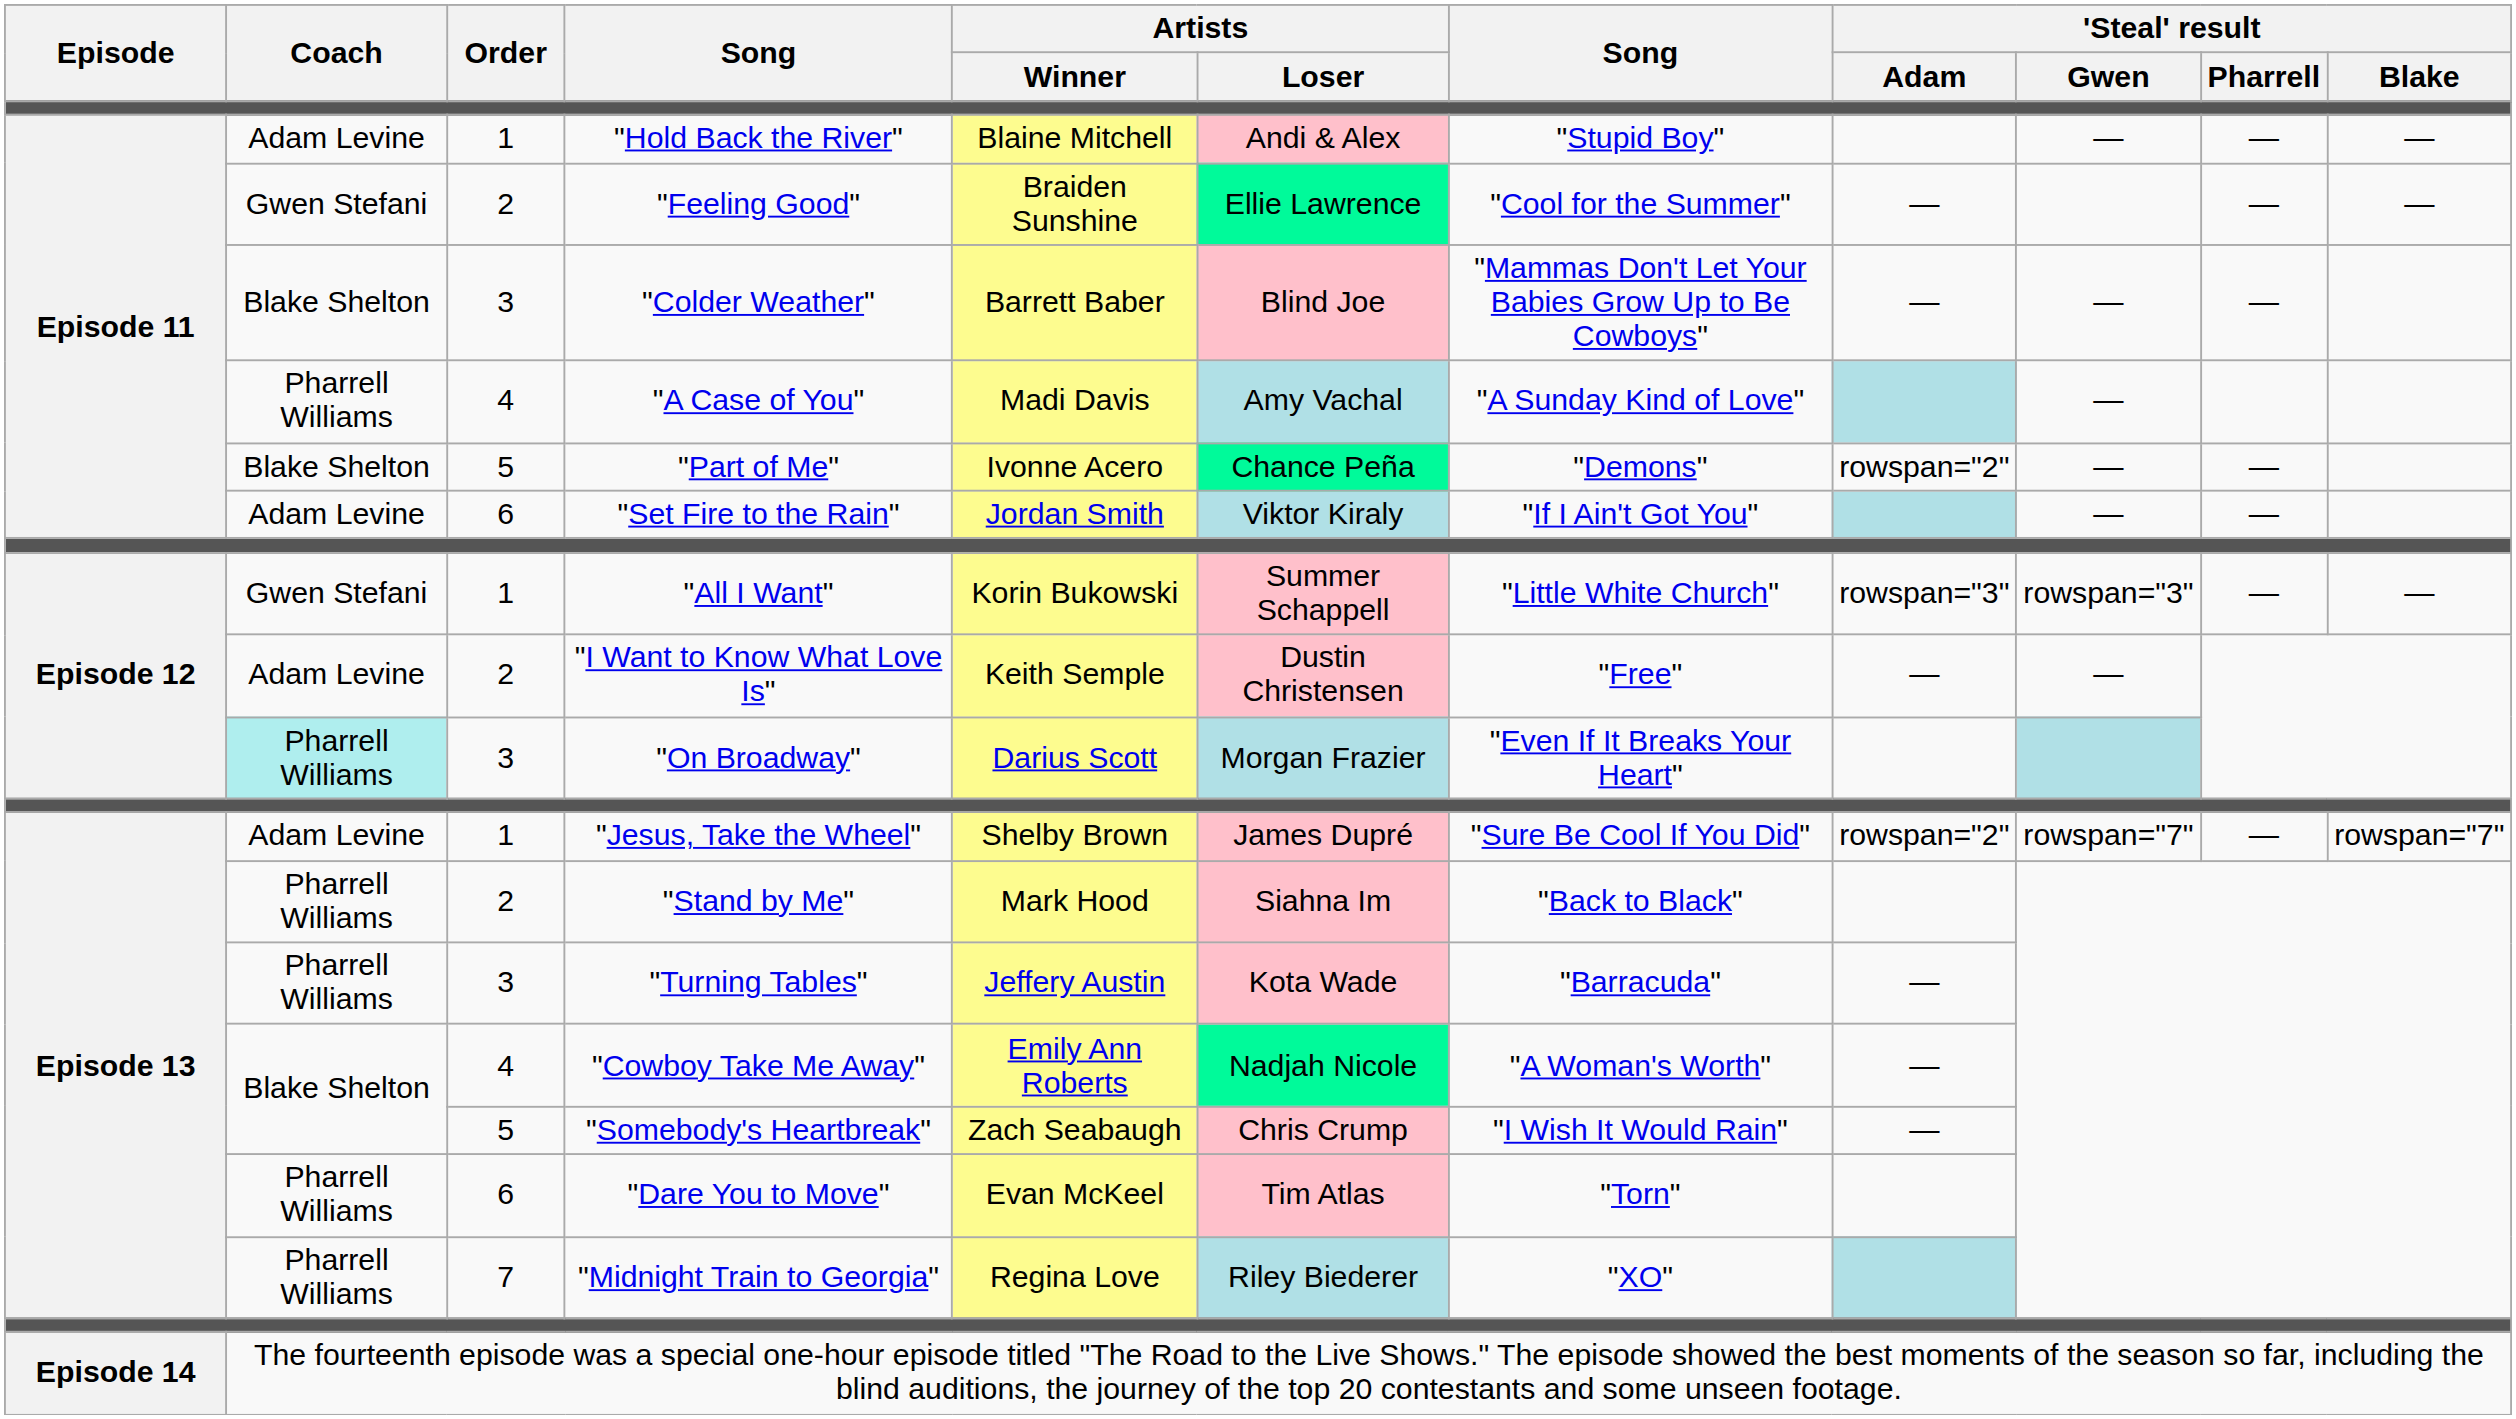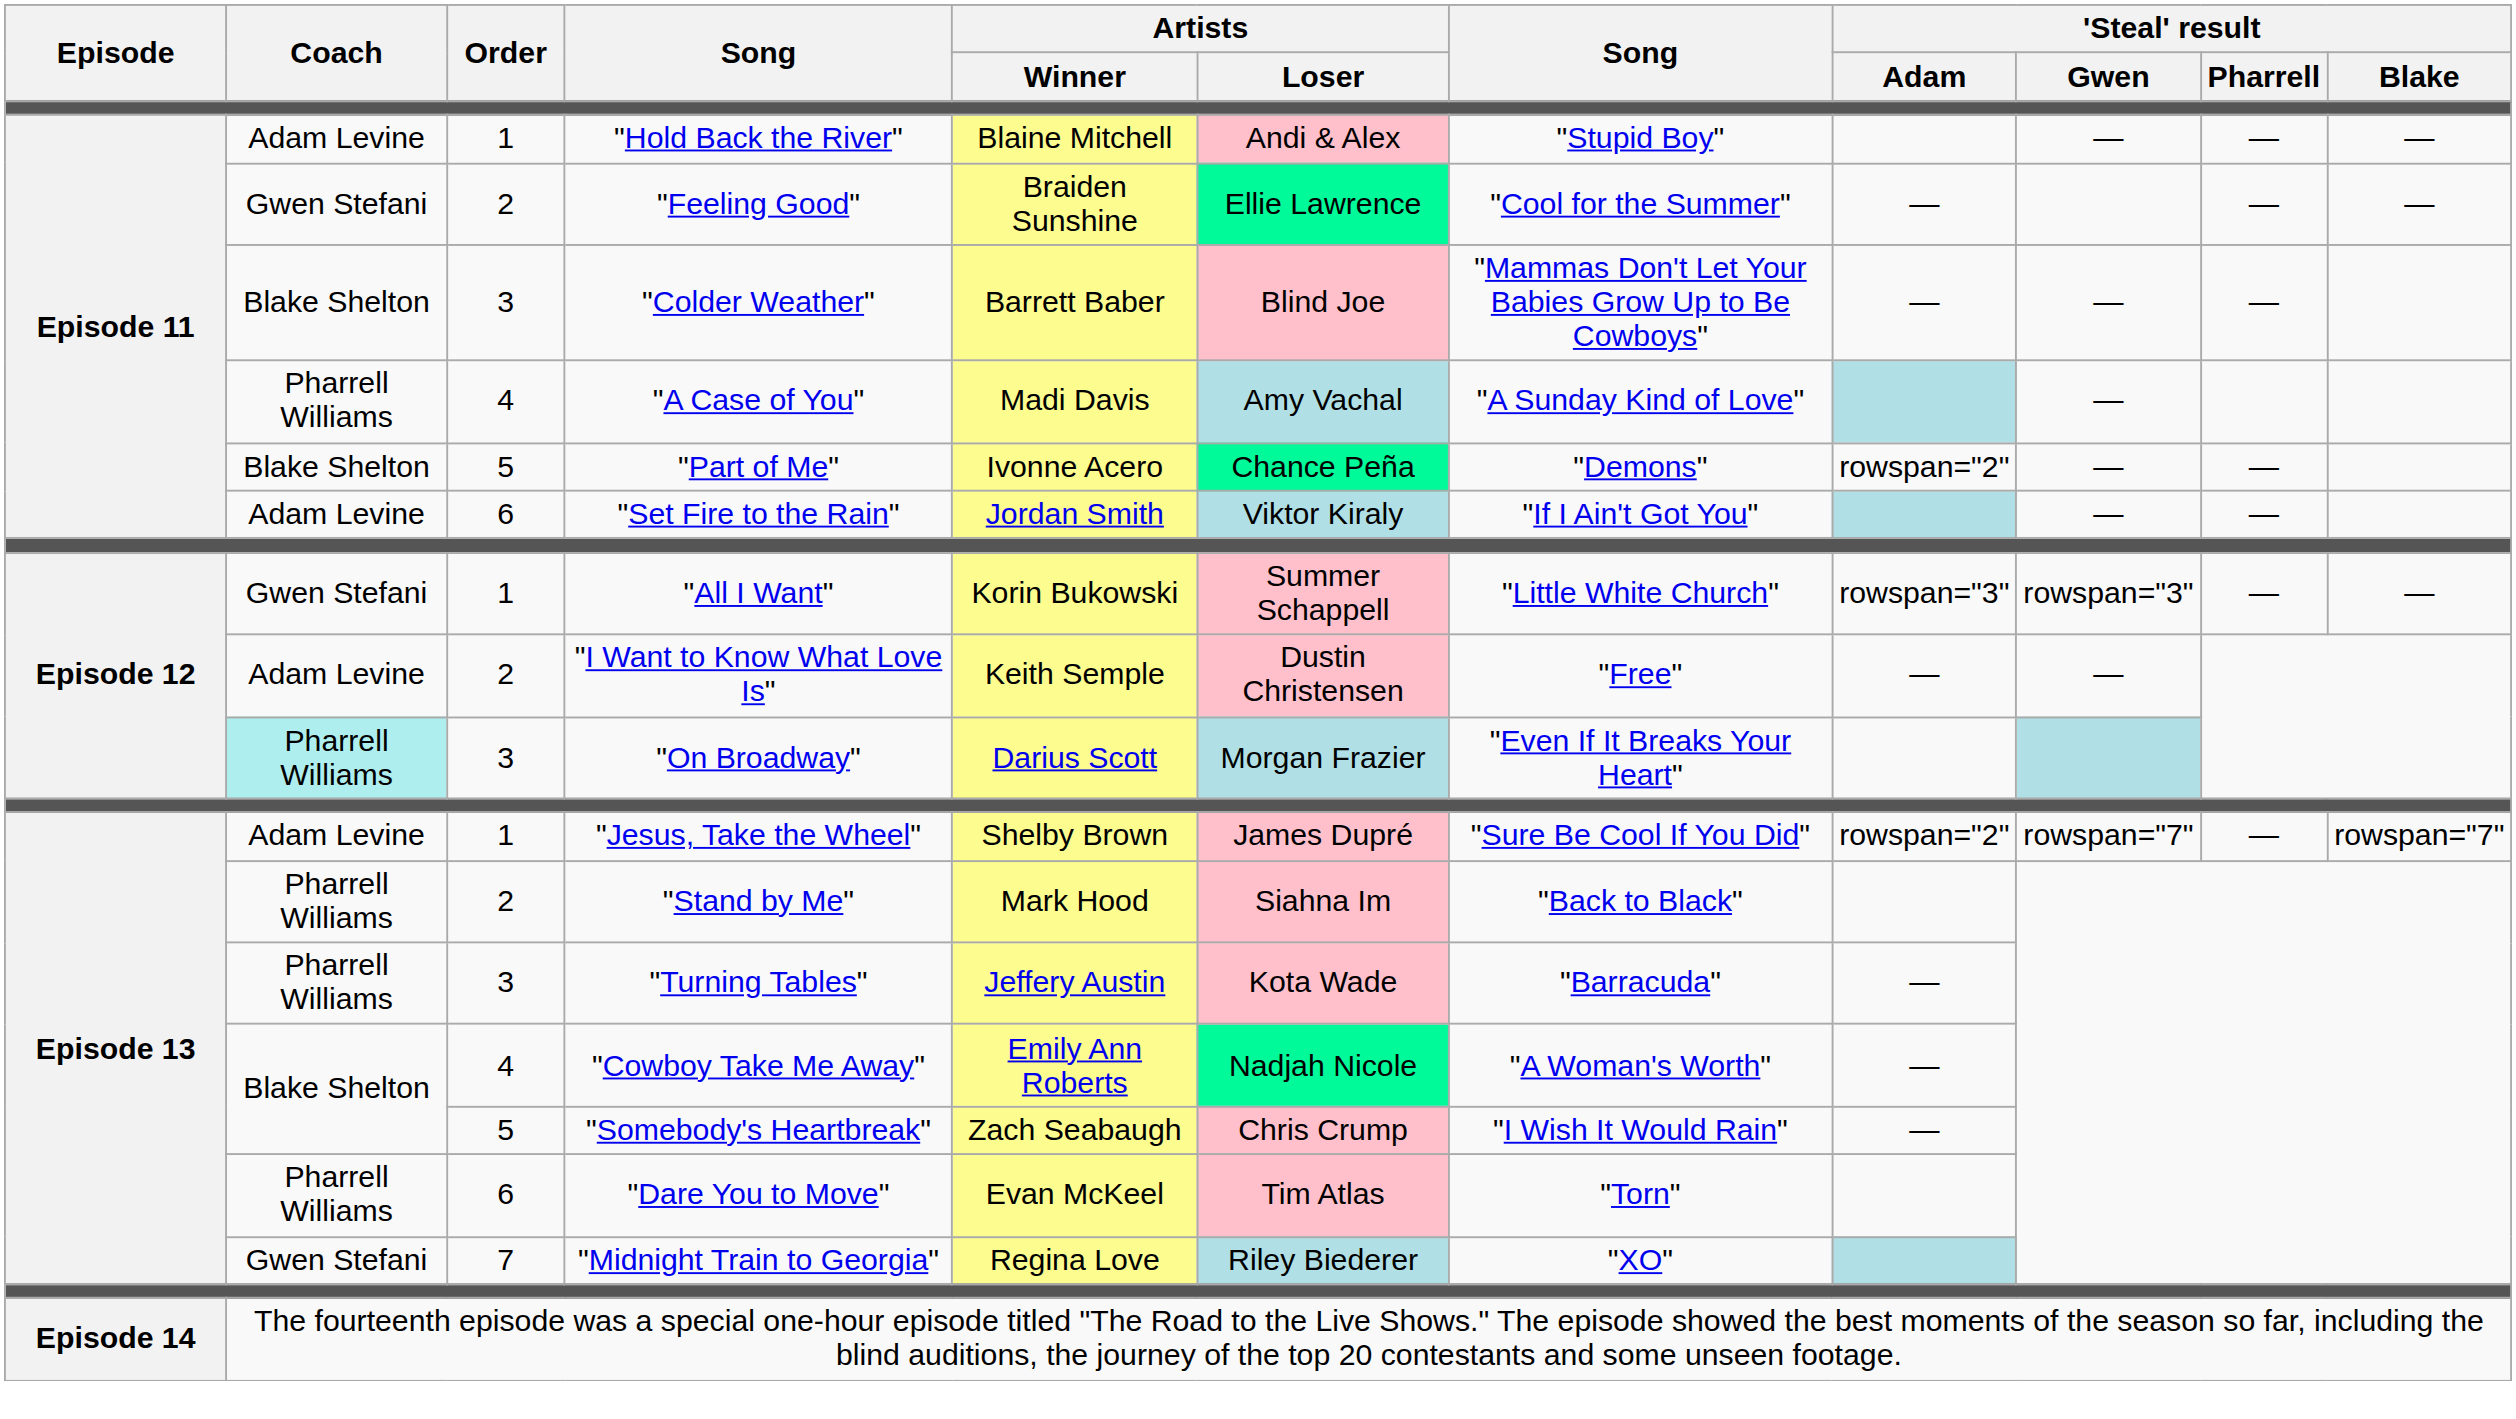"Midnight Train to Georgia" | Coach: Pharrell Williams -> Gwen Stefani
